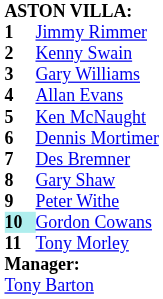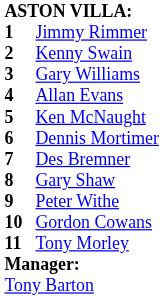Gordon Cowans | column 1: paleturquoise background -> no background
